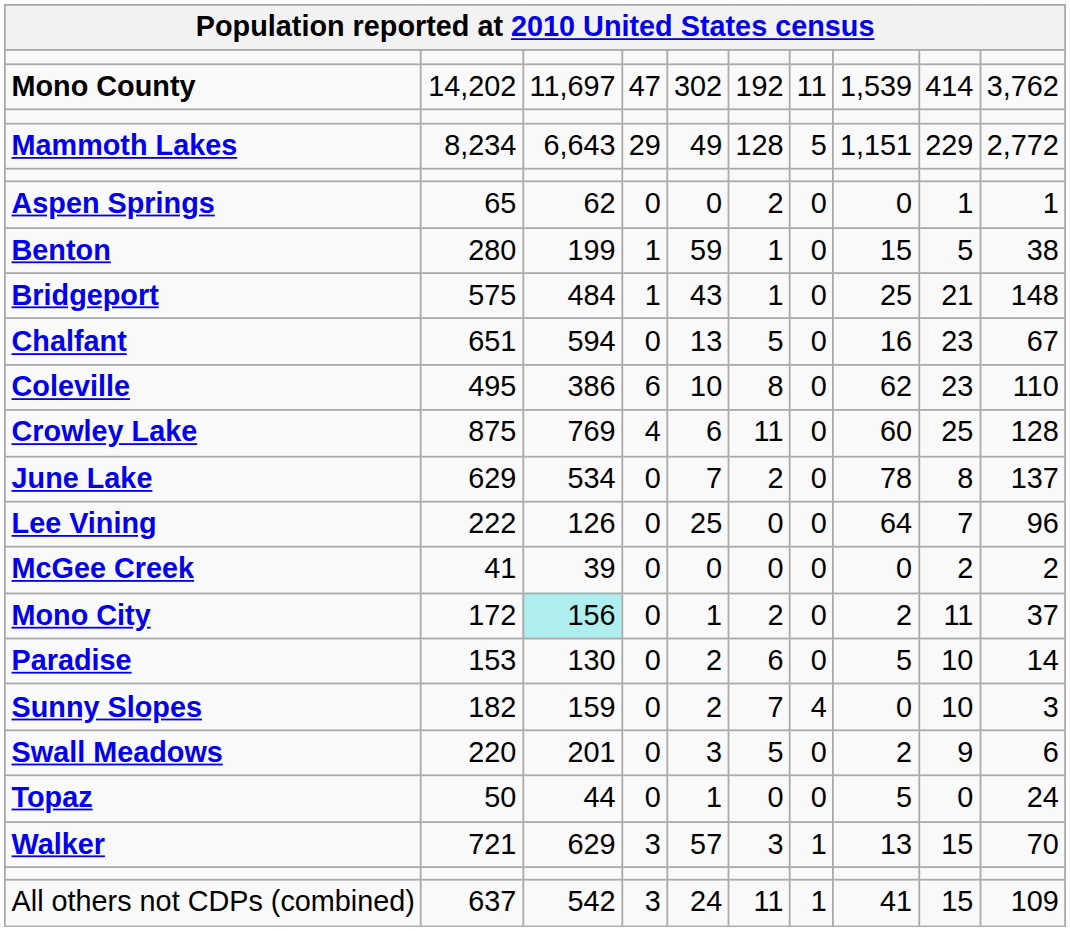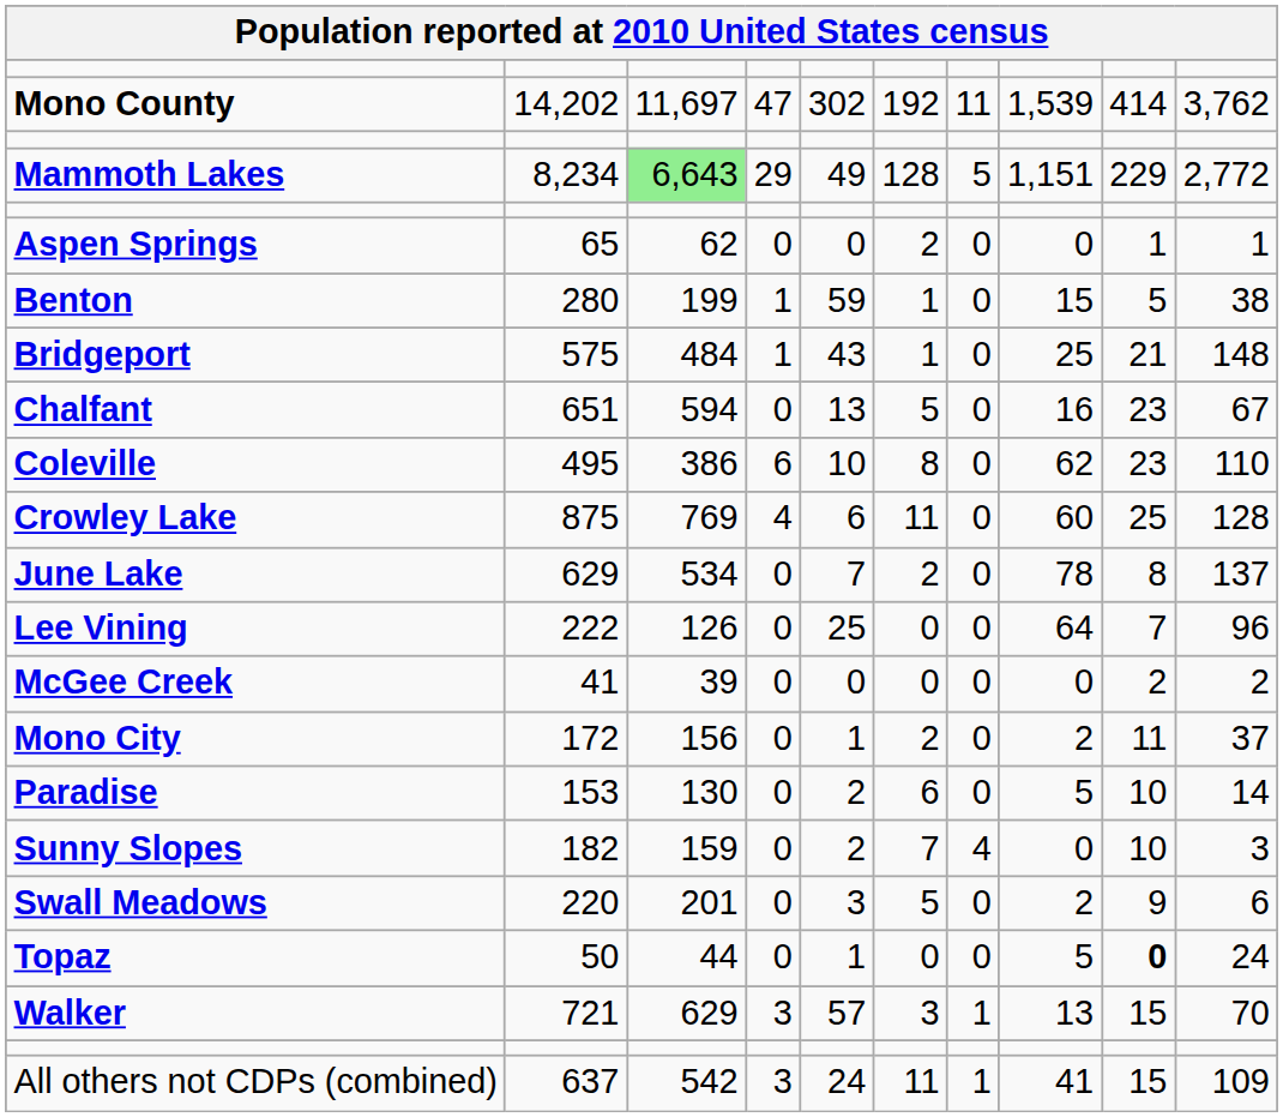Mammoth Lakes | column 3: no background -> lightgreen background
Mono City | column 3: paleturquoise background -> no background
Topaz | column 9: normal -> bold
